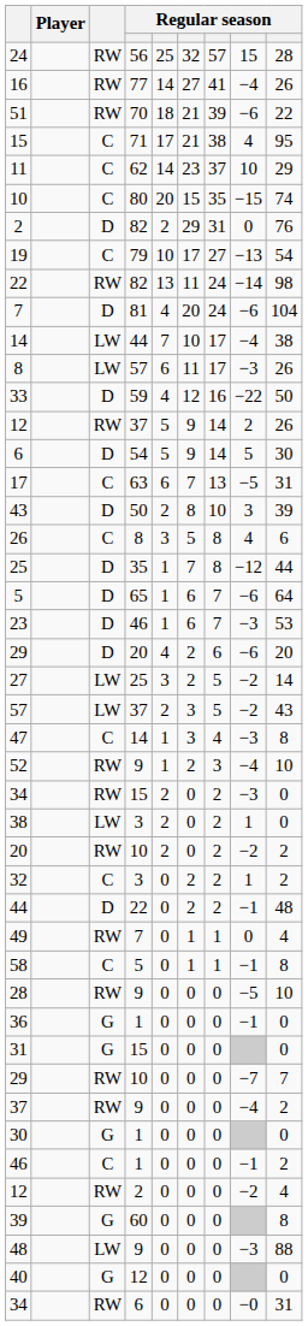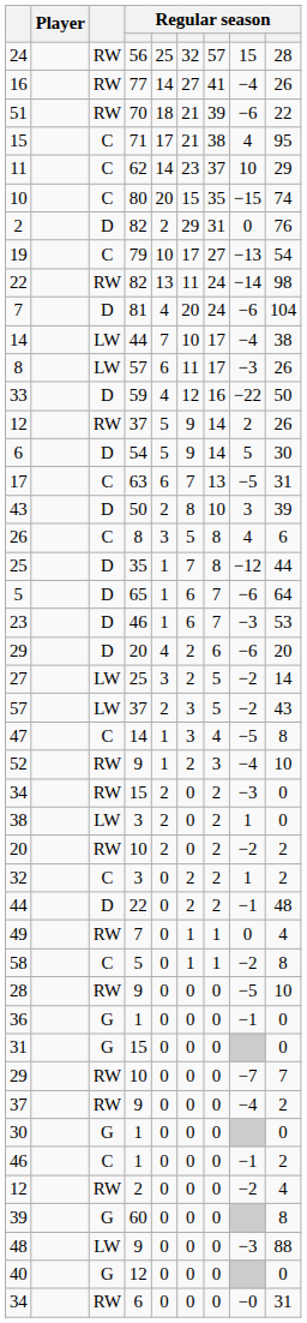47 | column 8: −3 -> −5
58 | column 8: −1 -> −2
